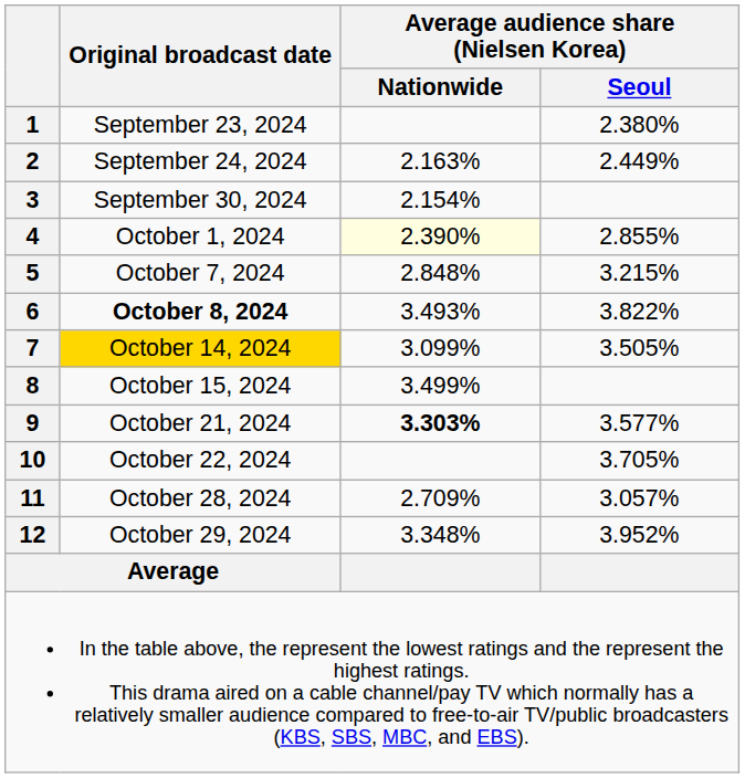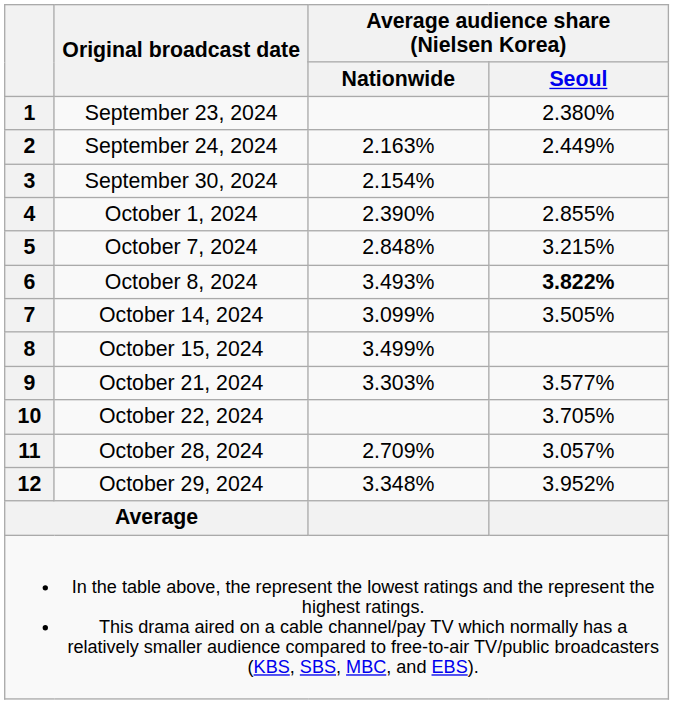4 | Average audience share (Nielsen Korea) / Nationwide: lightyellow background -> no background
6 | Original broadcast date: bold -> normal
6 | Average audience share (Nielsen Korea) / Seoul: normal -> bold
7 | Original broadcast date: gold background -> no background
9 | Average audience share (Nielsen Korea) / Nationwide: bold -> normal
